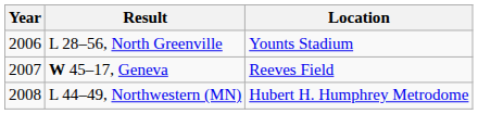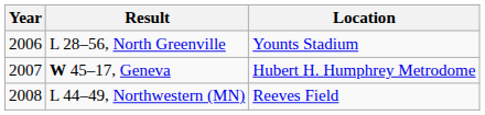W 45–17, Geneva | Location: Reeves Field -> Hubert H. Humphrey Metrodome
L 44–49, Northwestern (MN) | Location: Hubert H. Humphrey Metrodome -> Reeves Field
